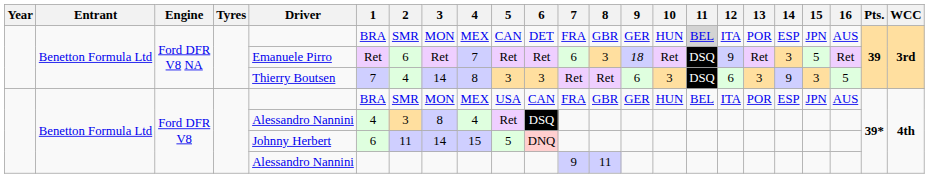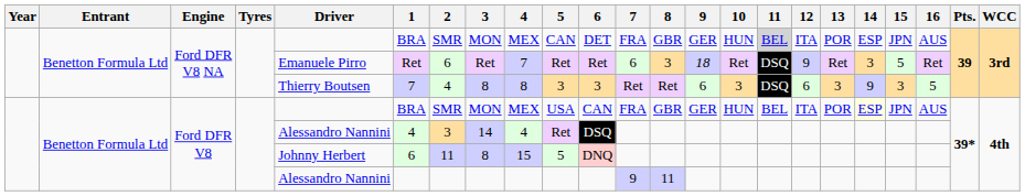row 4 | 3: 14 -> 8
row 5 | 14: no background -> lightyellow background
row 6 | 3: 8 -> 14
row 7 | 3: 14 -> 8
